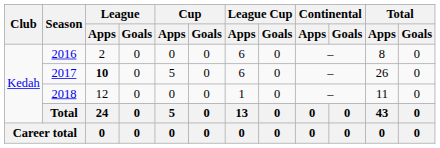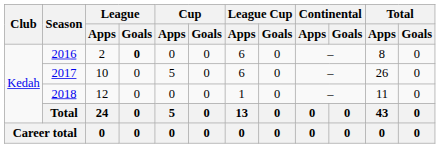2016 | League / Goals: normal -> bold
2017 | League / Apps: bold -> normal
